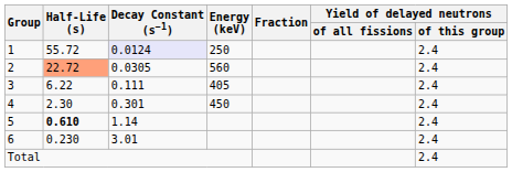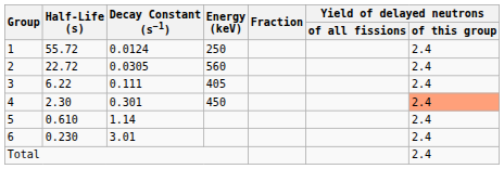1 | Decay Constant (s−1): lavender background -> no background
2 | Half-Life (s): lightsalmon background -> no background
4 | Yield of delayed neutrons / of this group: no background -> lightsalmon background
5 | Half-Life (s): bold -> normal
